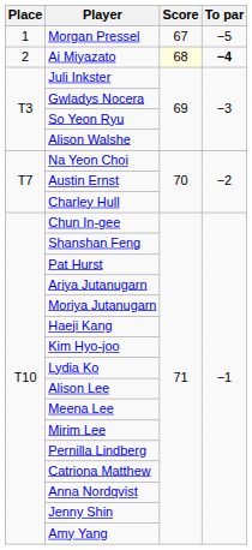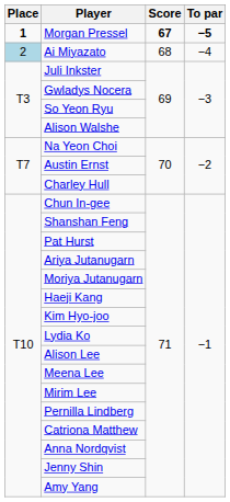Morgan Pressel | Place: normal -> bold
Morgan Pressel | Score: normal -> bold
Morgan Pressel | To par: normal -> bold
Ai Miyazato | Place: no background -> lightblue background
Ai Miyazato | Score: lightyellow background -> no background
Ai Miyazato | To par: bold -> normal
